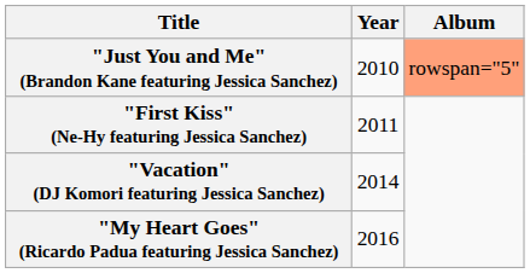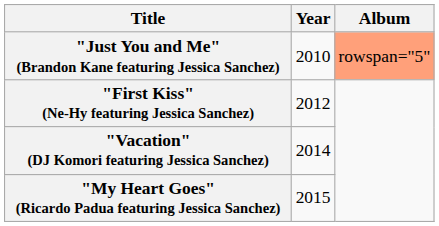"First Kiss" (Ne-Hy featuring Jessica Sanchez) | Year: 2011 -> 2012
"My Heart Goes" (Ricardo Padua featuring Jessica Sanchez) | Year: 2016 -> 2015
